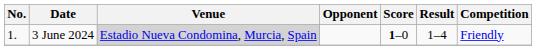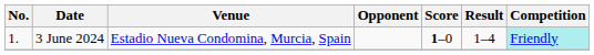3 June 2024 | Venue: lightgrey background -> no background
3 June 2024 | Competition: no background -> paleturquoise background
